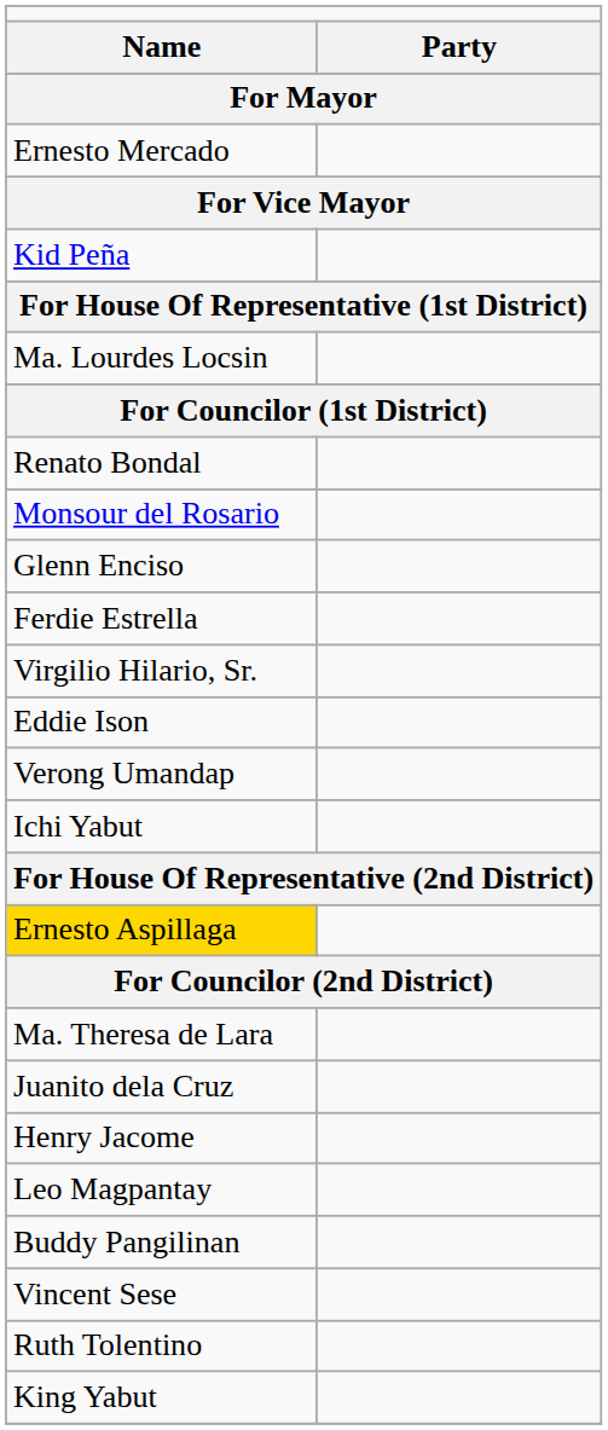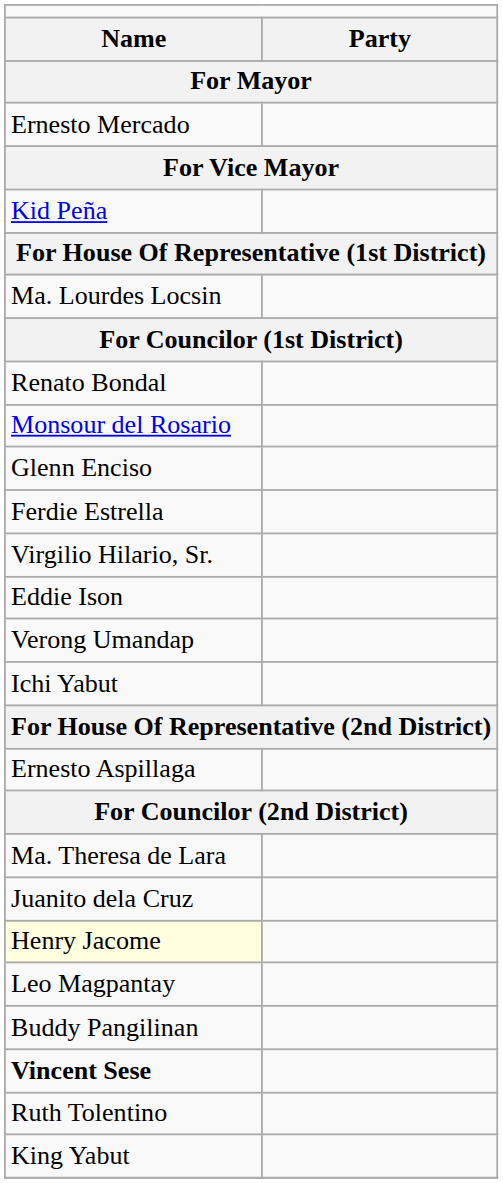Ernesto Aspillaga | column 1: gold background -> no background
Henry Jacome | column 1: no background -> lightyellow background
Vincent Sese | column 1: normal -> bold
